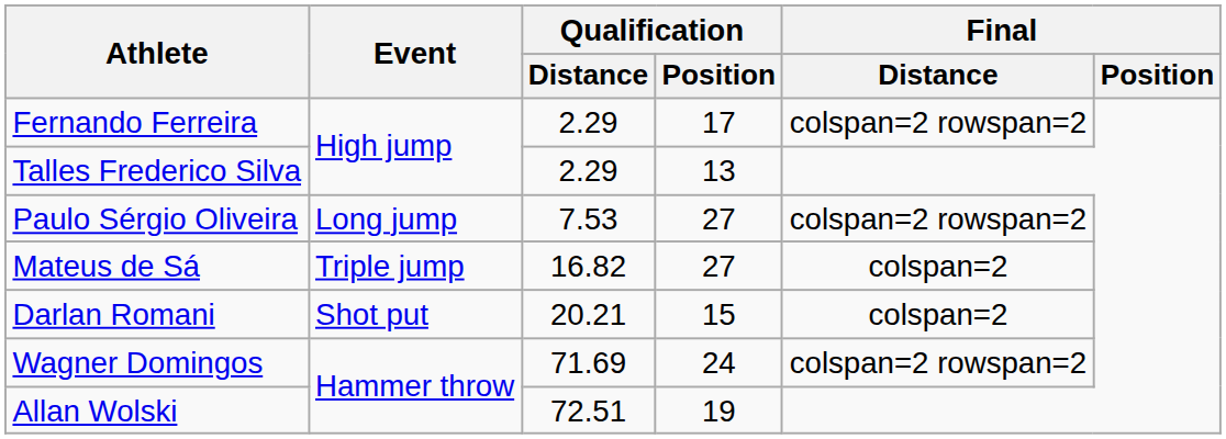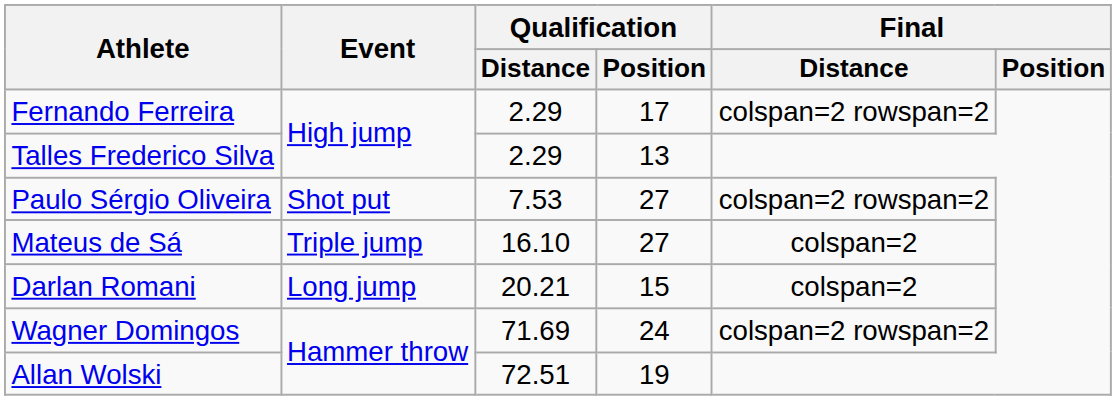Paulo Sérgio Oliveira | Event: Long jump -> Shot put
Mateus de Sá | Qualification / Distance: 16.82 -> 16.10
Darlan Romani | Event: Shot put -> Long jump
